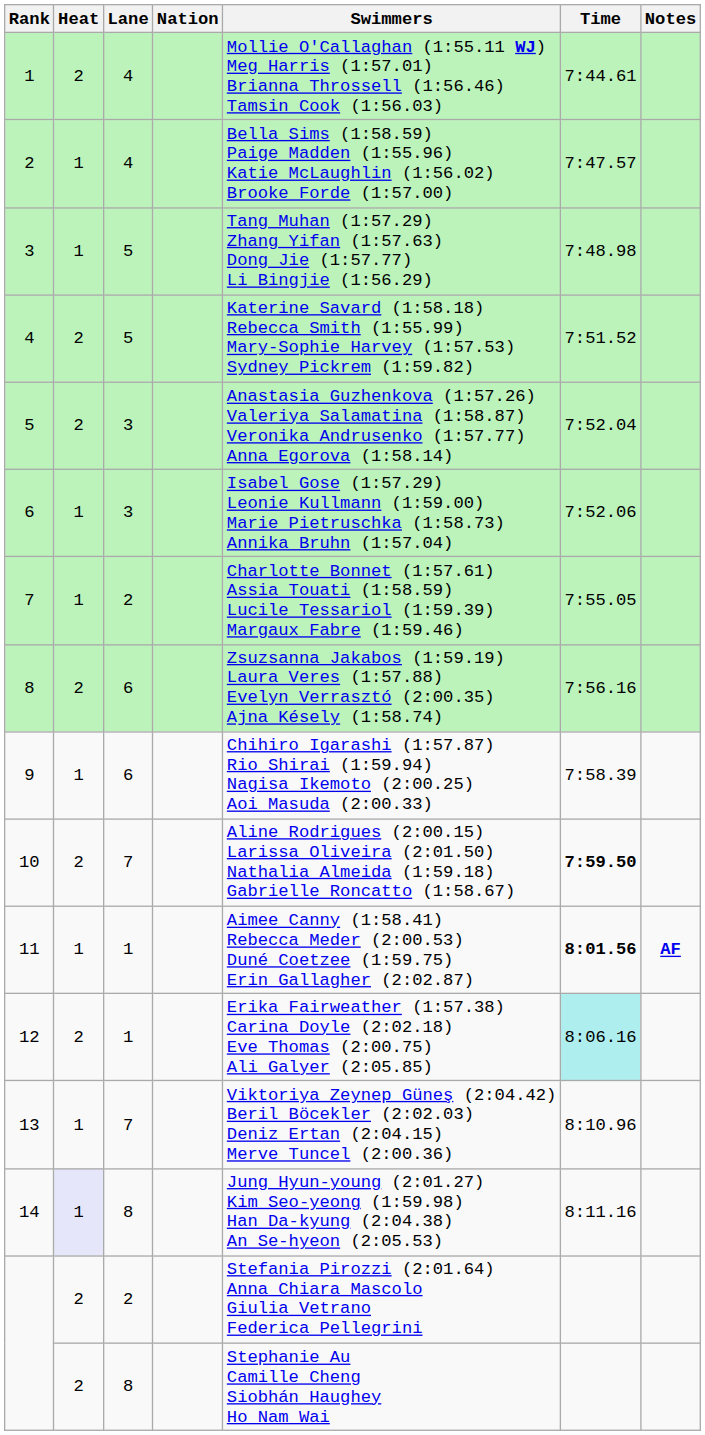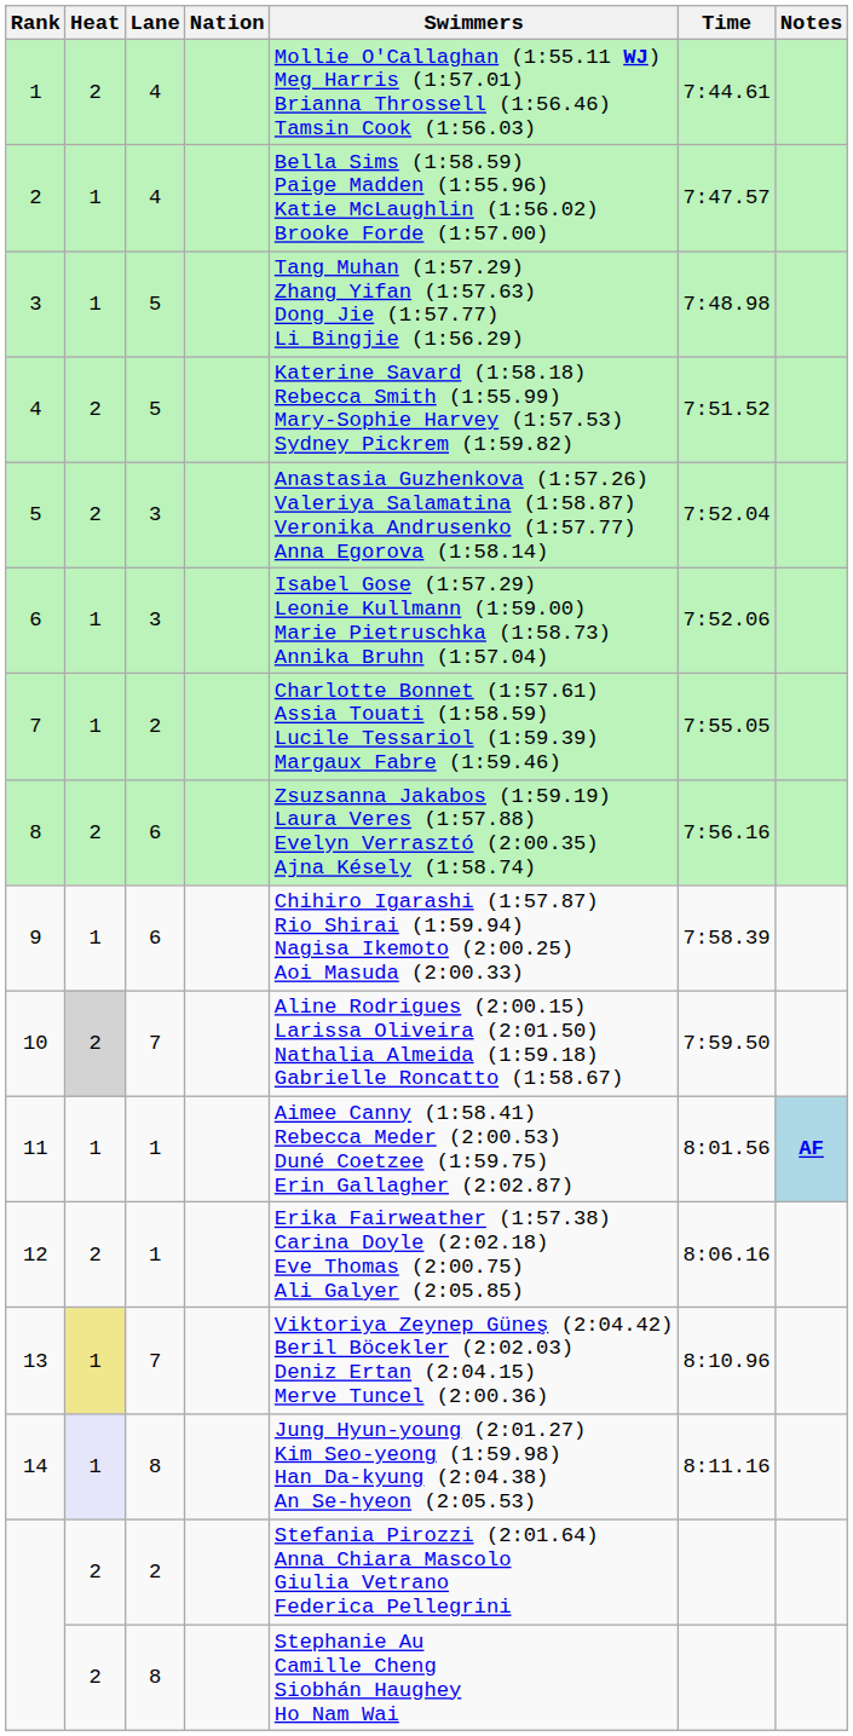10 | Heat: no background -> lightgrey background
10 | Time: bold -> normal
11 | Time: bold -> normal
11 | Notes: no background -> lightblue background
12 | Time: paleturquoise background -> no background
13 | Heat: no background -> khaki background
